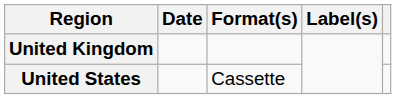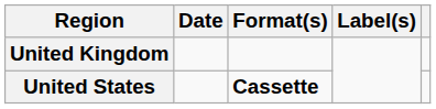United States | Format(s): normal -> bold
